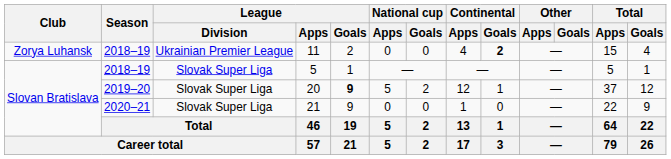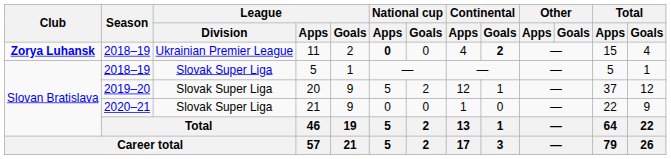11 | Club: normal -> bold
11 | National cup / Apps: normal -> bold
20 | League / Goals: bold -> normal
